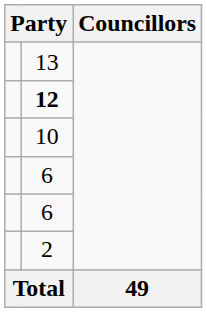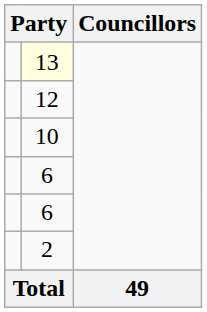13 | column 2: no background -> lightyellow background
12 | column 2: bold -> normal
